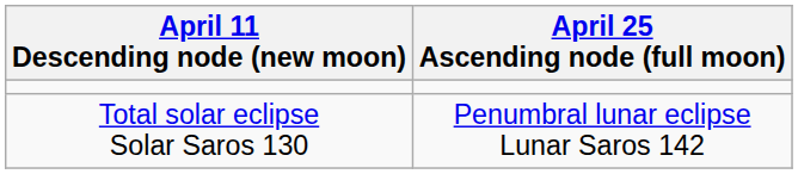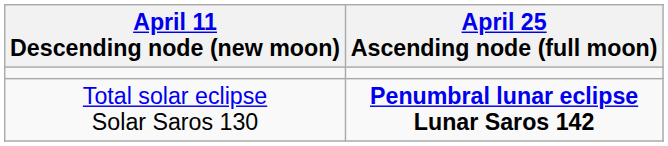row 3 | April 25 Ascending node (full moon): normal -> bold
